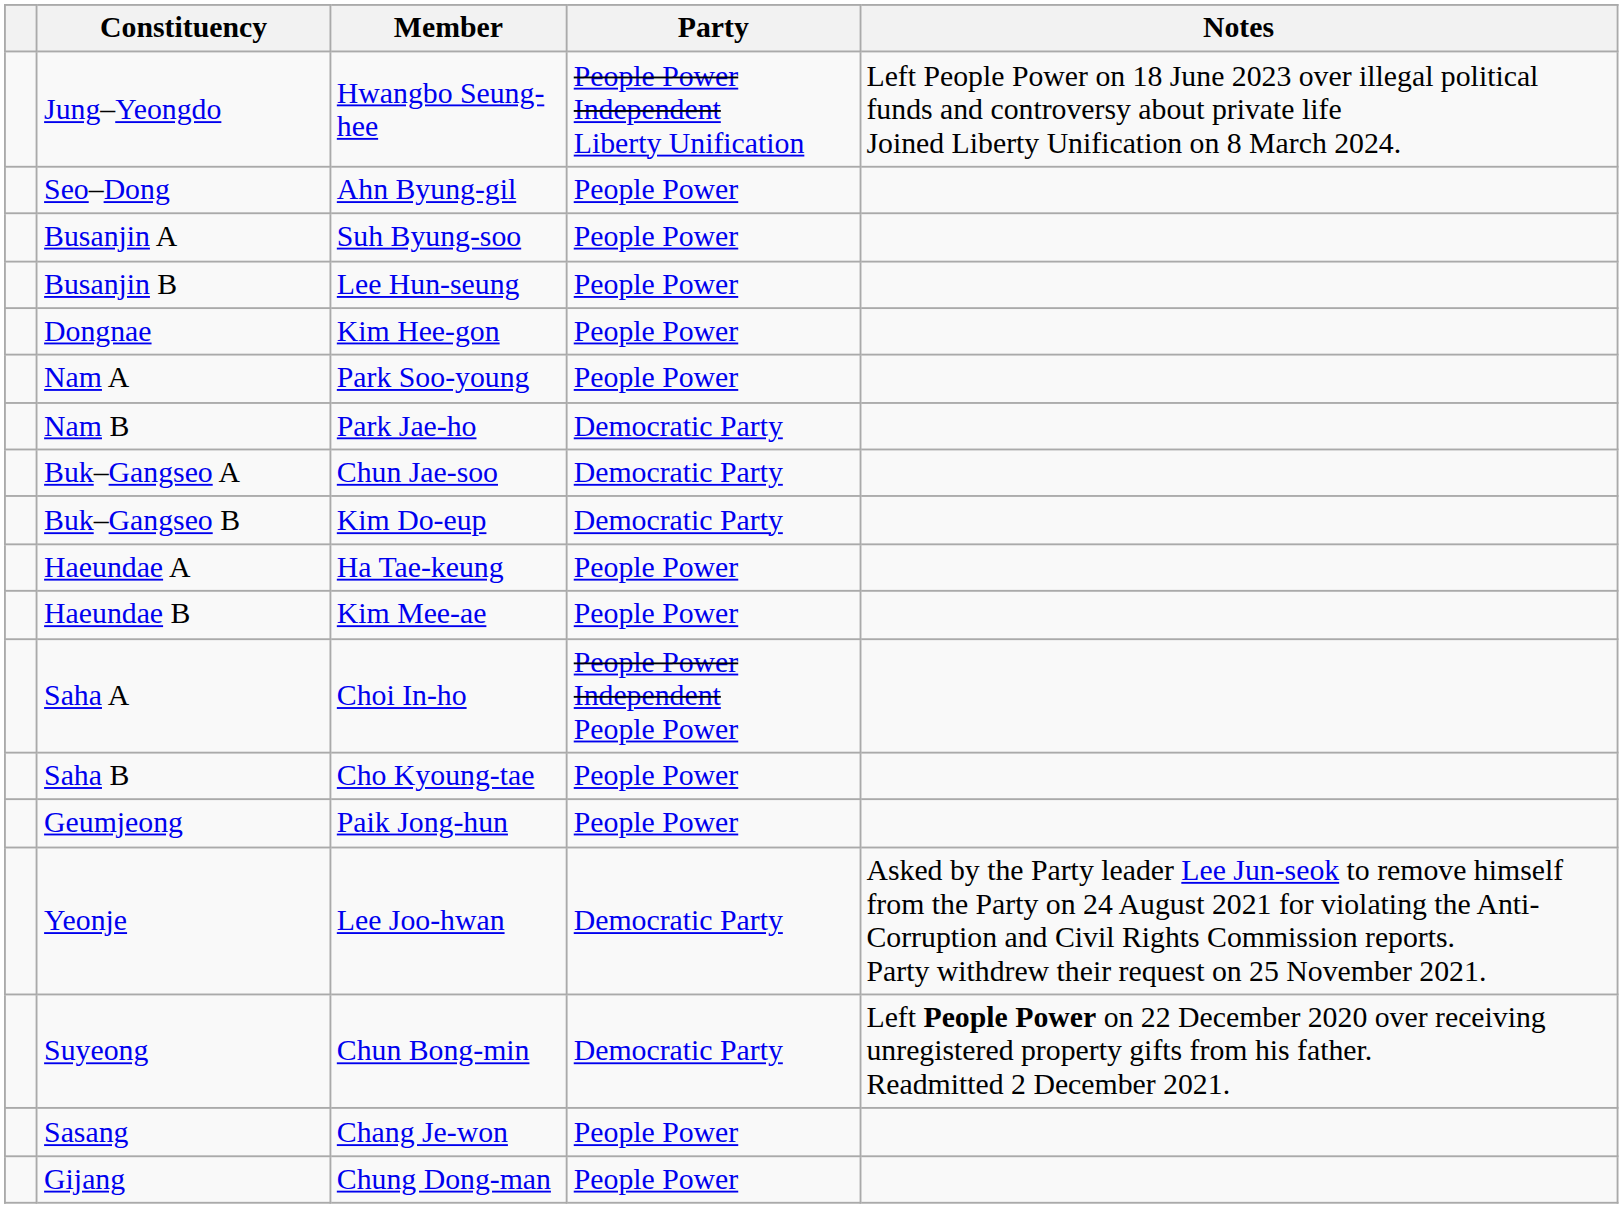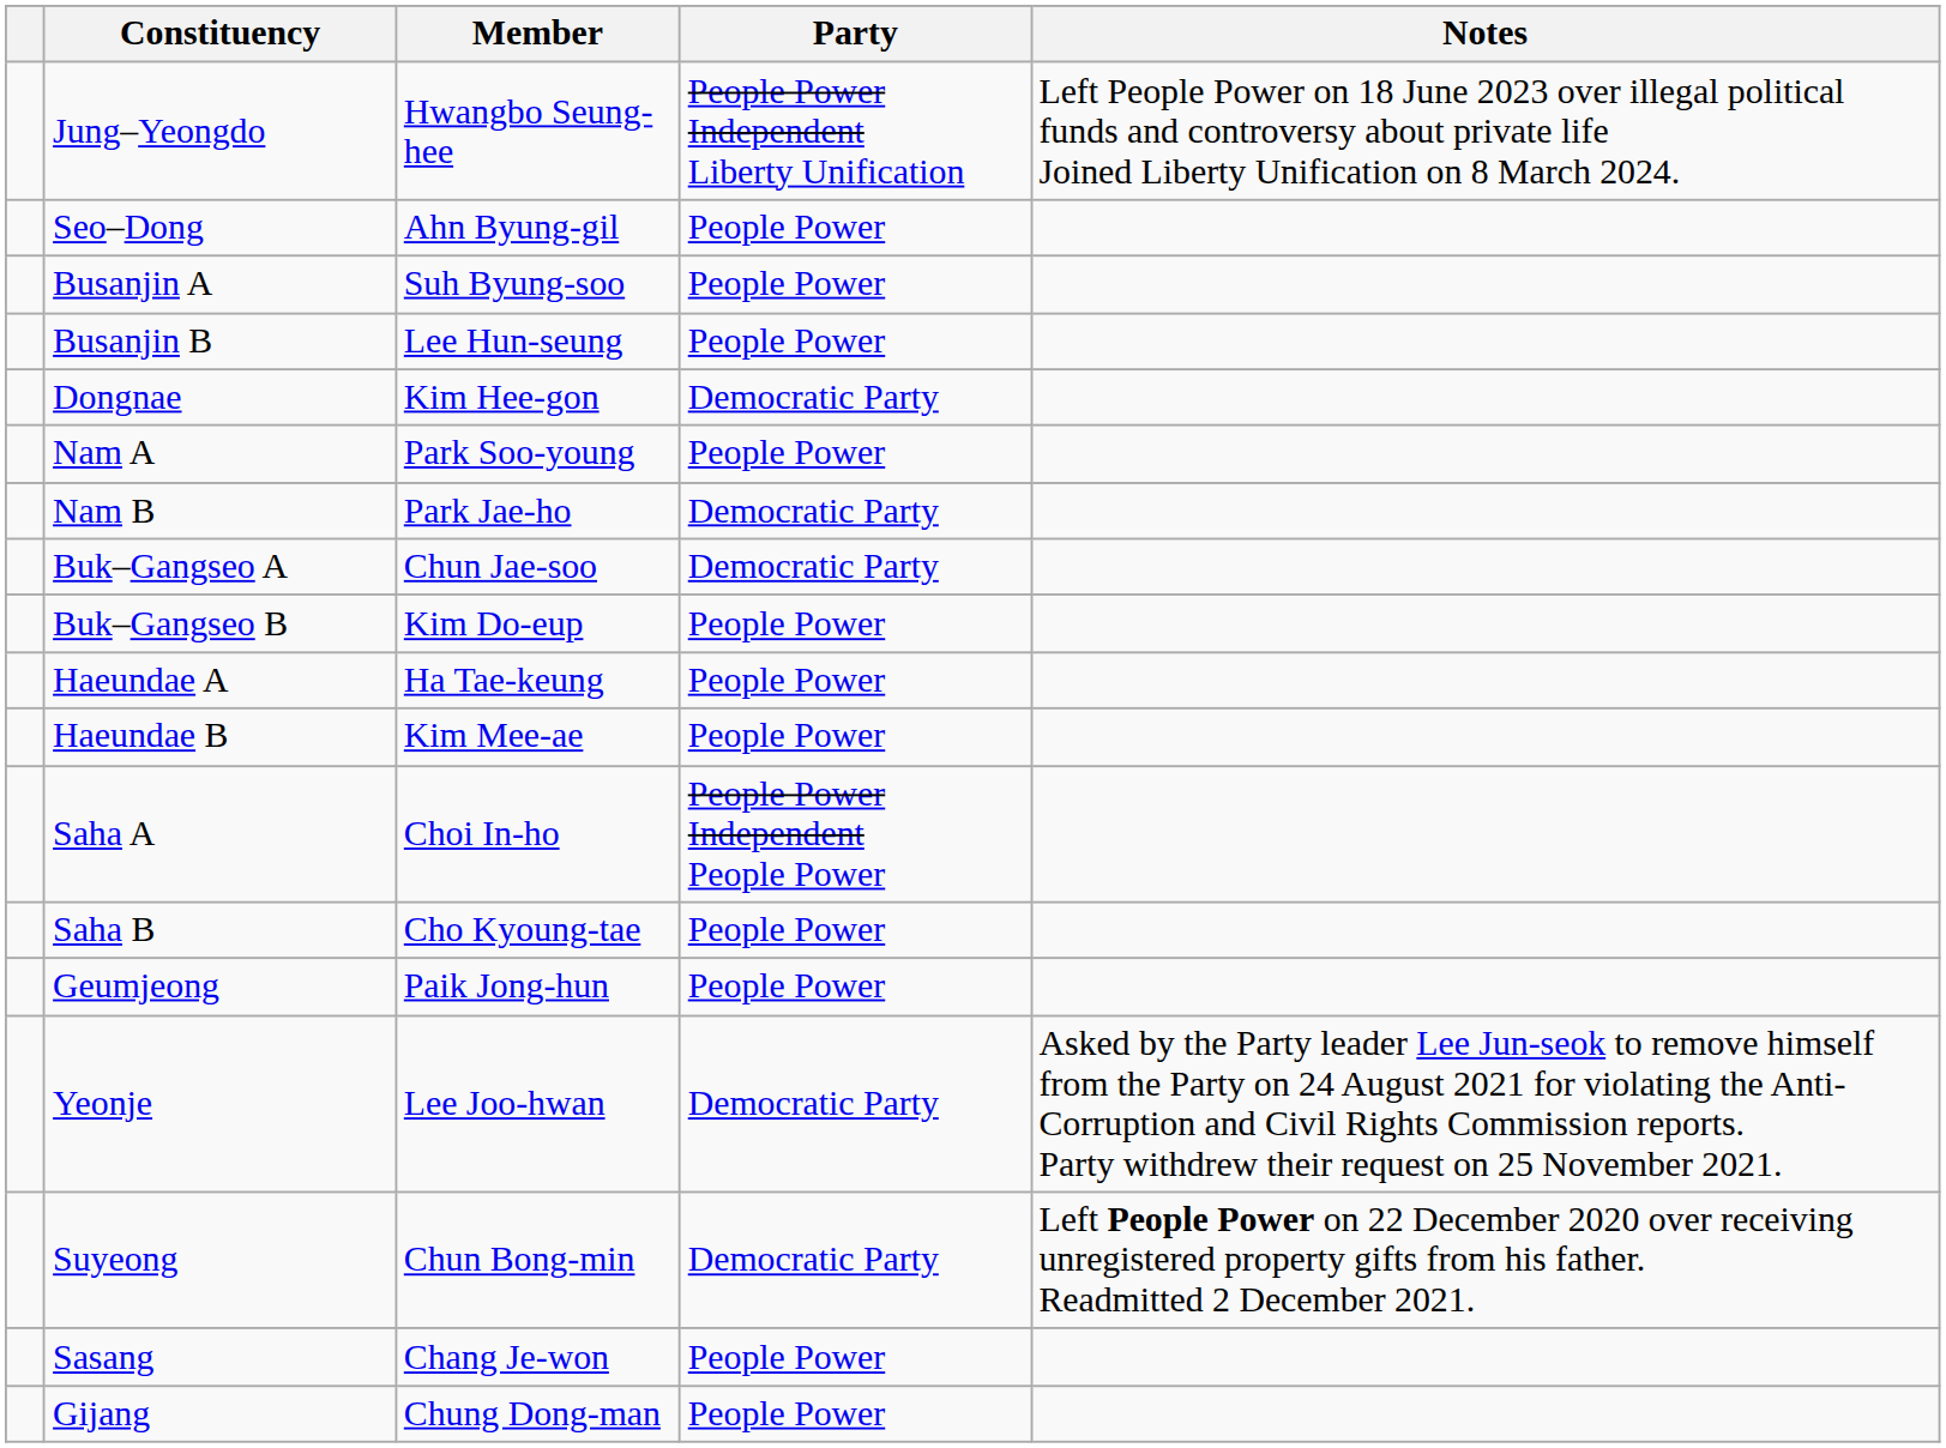Dongnae | Party: People Power -> Democratic Party
Buk–Gangseo B | Party: Democratic Party -> People Power
